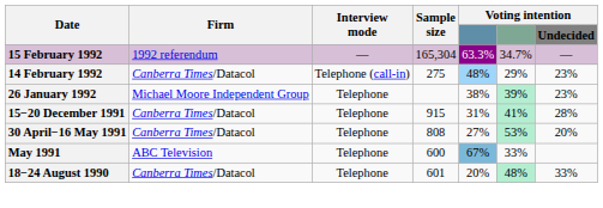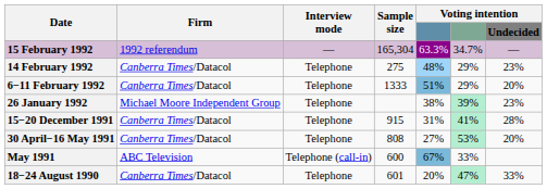14 February 1992 | Interview mode: Telephone (call-in) -> Telephone
+ row: 6−11 February 1992 | Canberra Times/Datacol | Telephone | 1333 | 51% | 29% | 20%
May 1991 | Interview mode: Telephone -> Telephone (call-in)
18−24 August 1990 | column 6: 48% -> 47%
